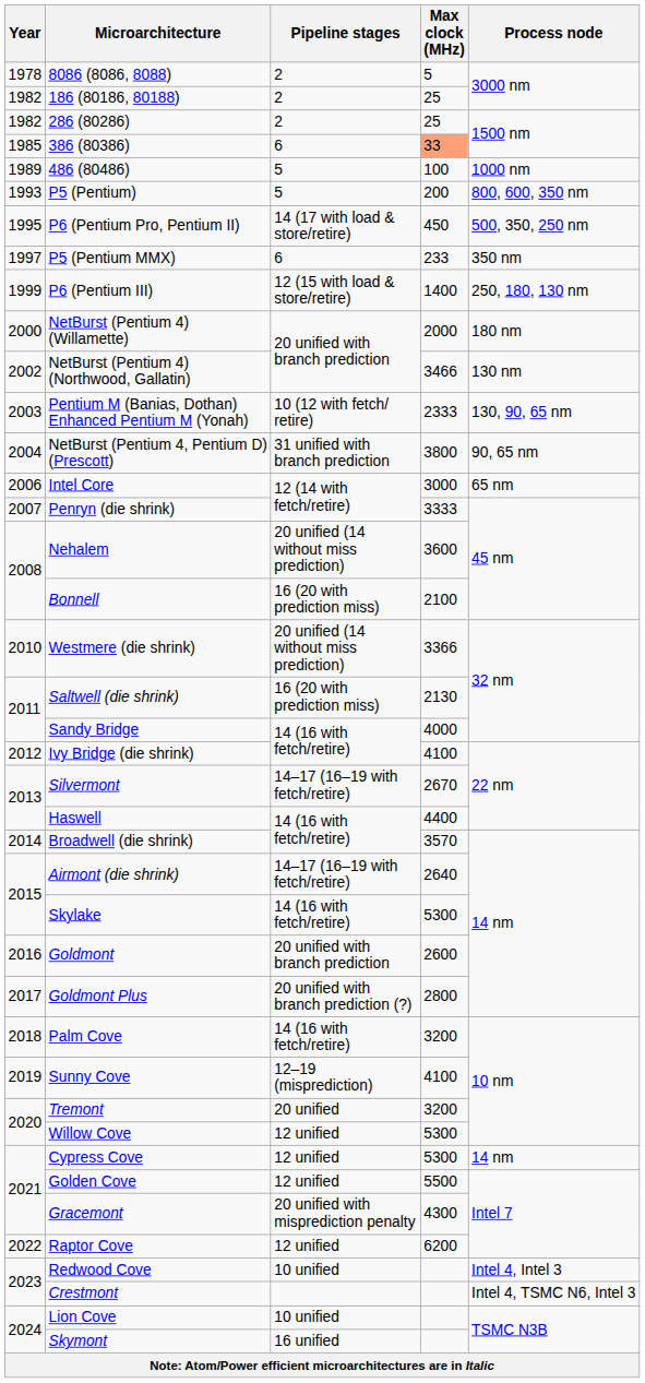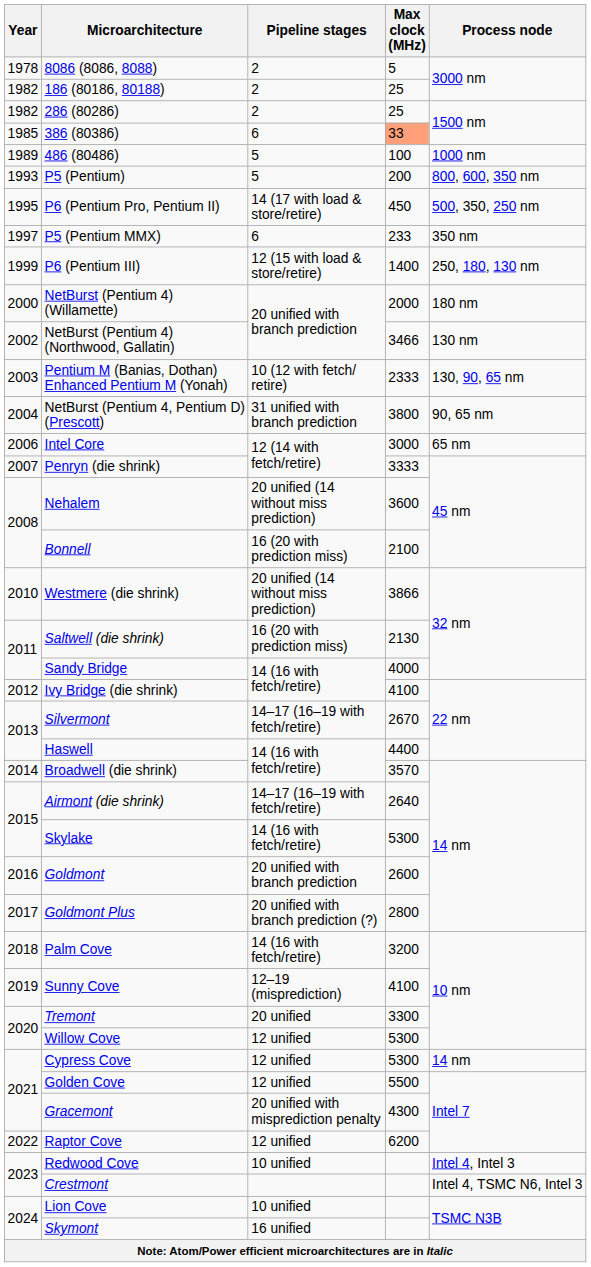Westmere (die shrink) | Max clock (MHz): 3366 -> 3866
Tremont | Max clock (MHz): 3200 -> 3300
